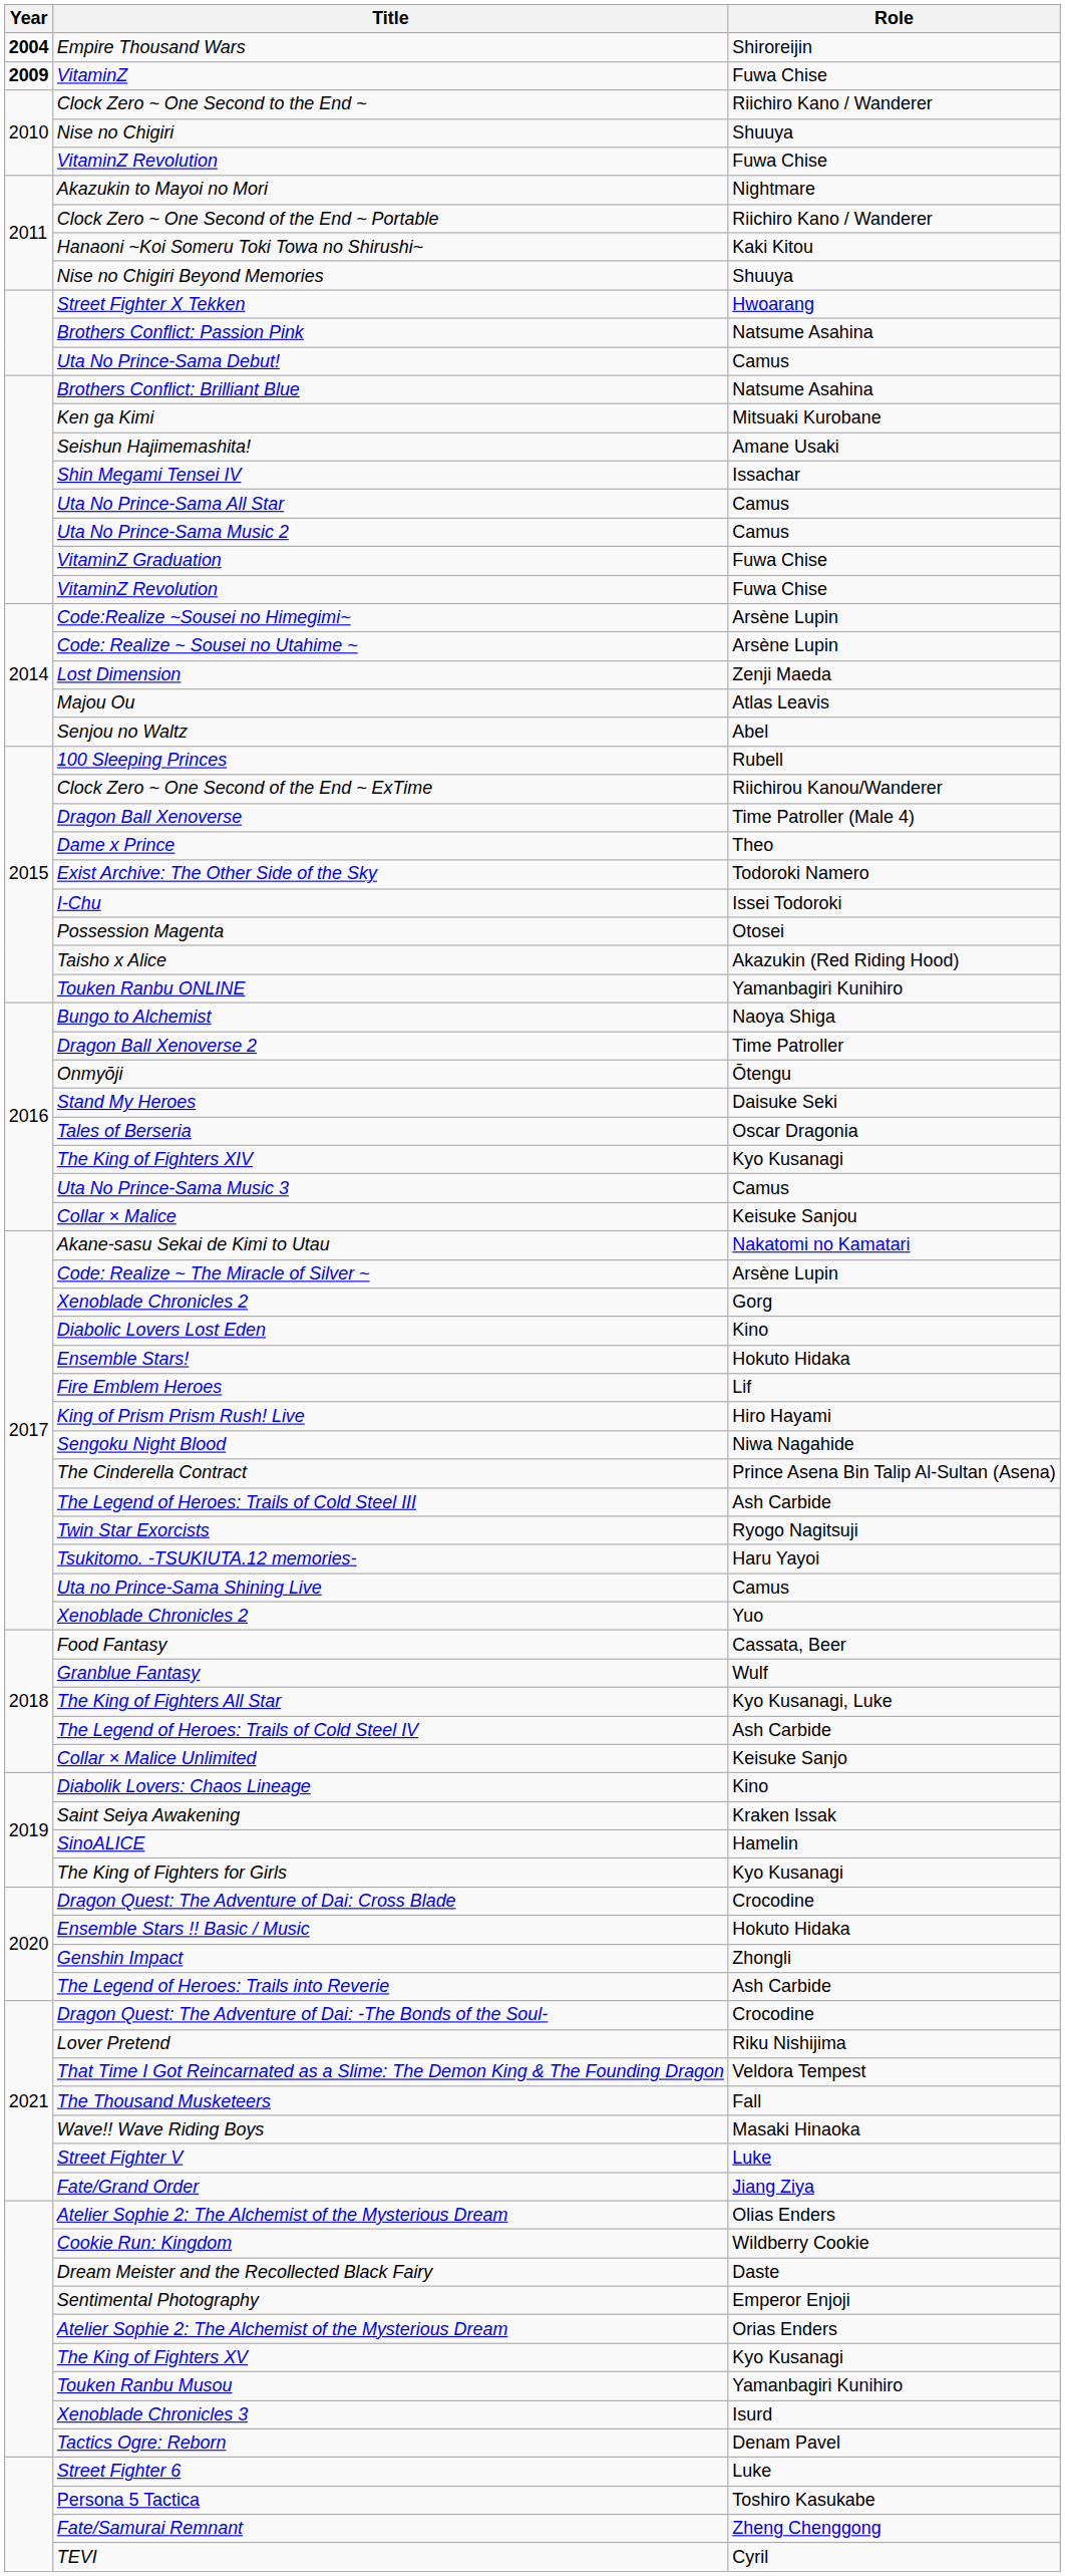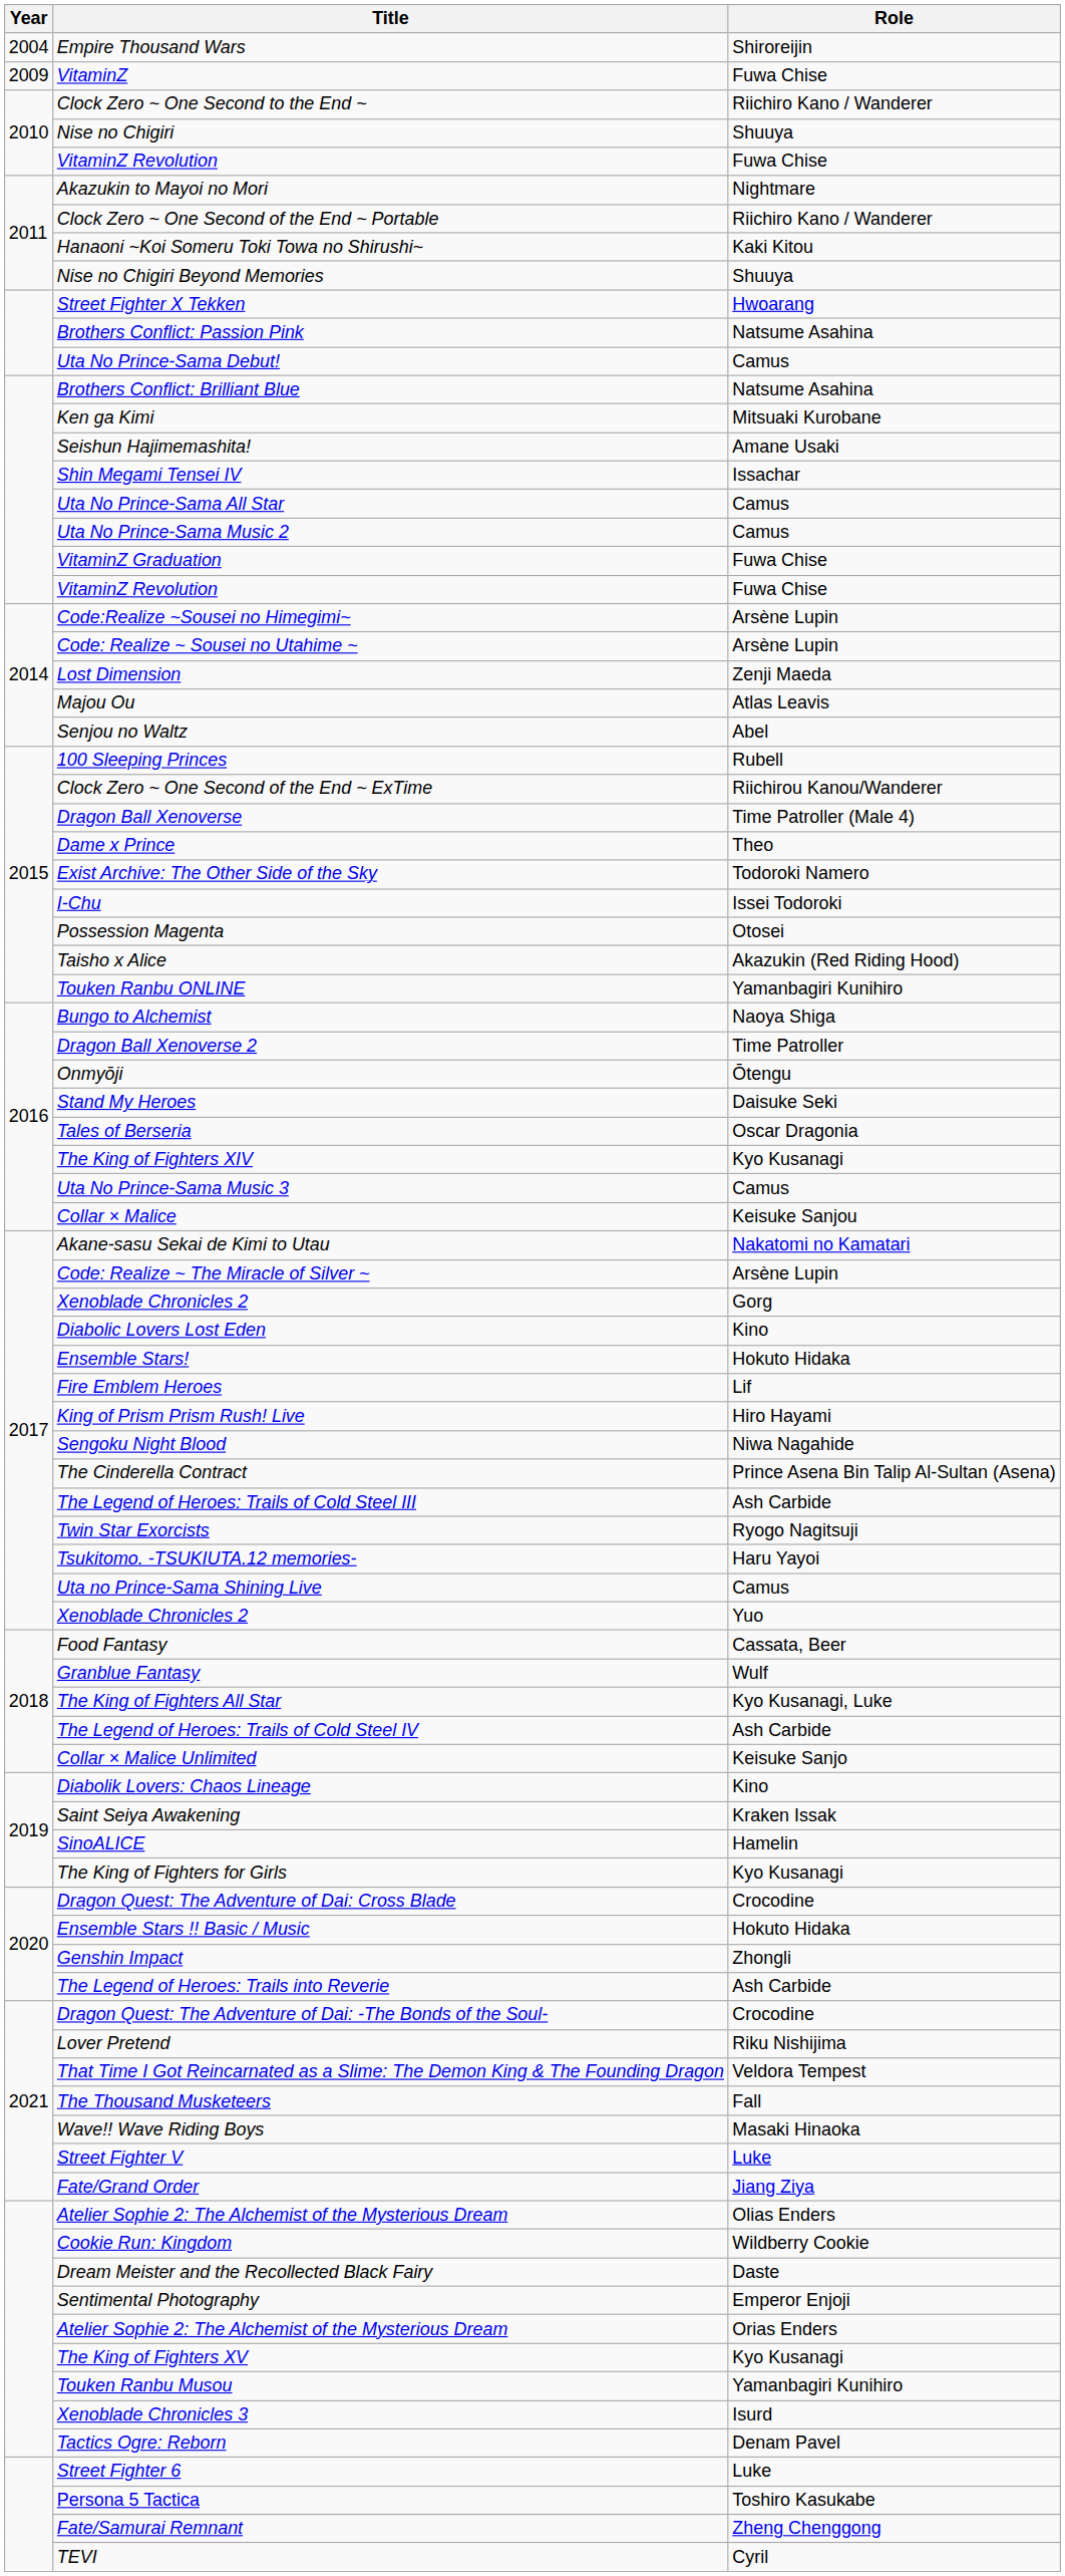Empire Thousand Wars | Year: bold -> normal
VitaminZ | Year: bold -> normal
